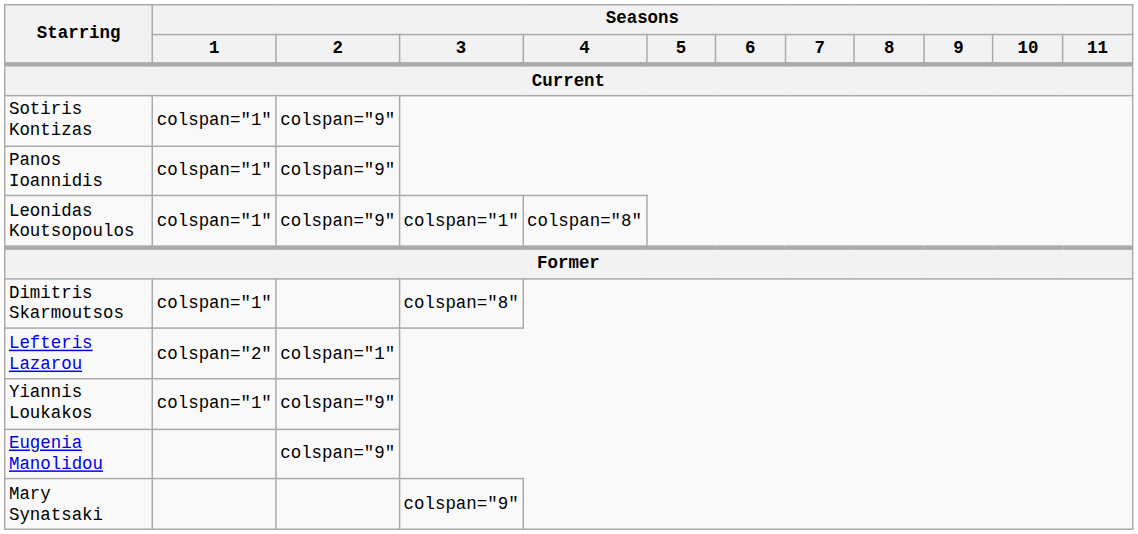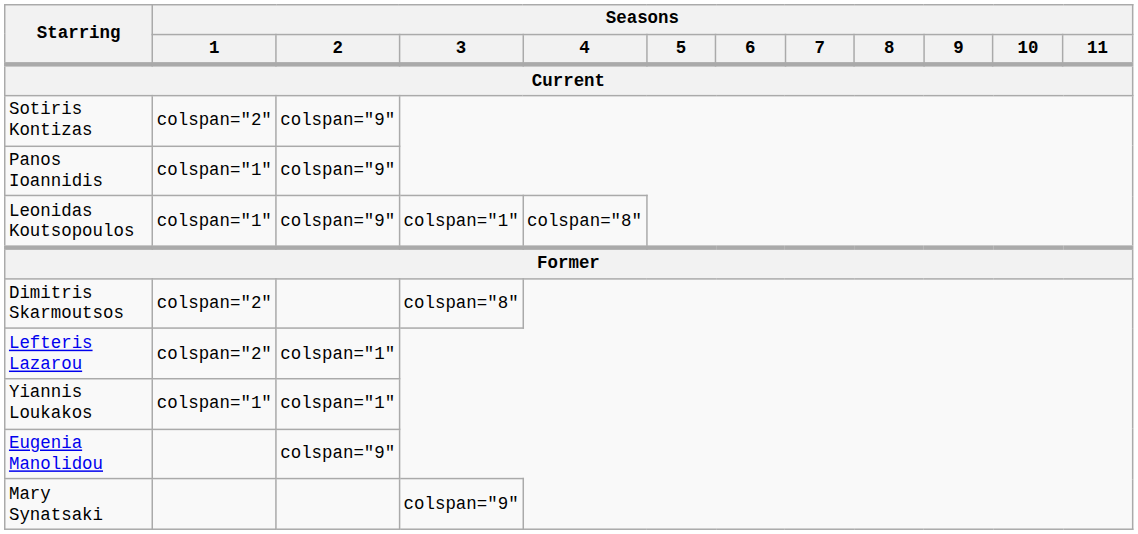Sotiris Kontizas | Seasons / 1: colspan="1" -> colspan="2"
Dimitris Skarmoutsos | Seasons / 1: colspan="1" -> colspan="2"
Yiannis Loukakos | Seasons / 2: colspan="9" -> colspan="1"
